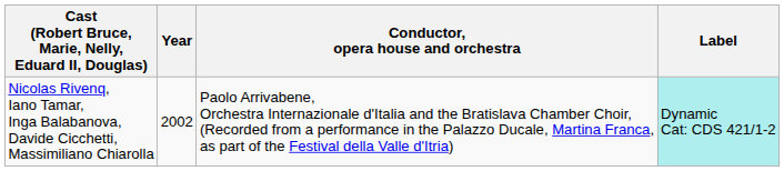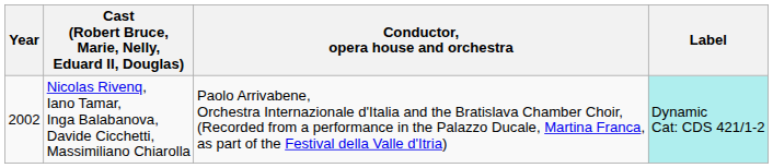columns swapped: Year <-> Cast (Robert Bruce, Marie, Nelly, Eduard II, Douglas)
